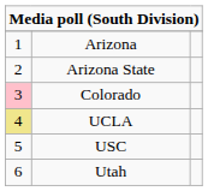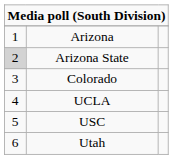Arizona State | column 1: no background -> lightgrey background
Colorado | column 1: pink background -> no background
UCLA | column 1: khaki background -> no background
